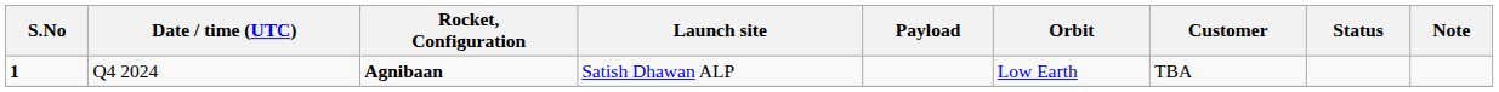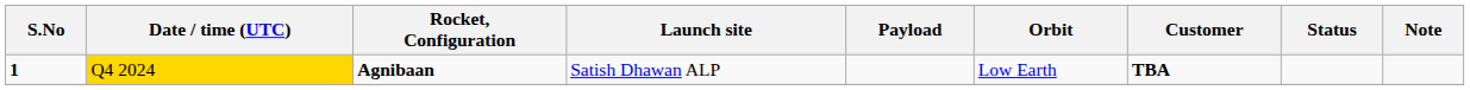Agnibaan | Date / time (UTC): no background -> gold background
Agnibaan | Customer: normal -> bold
